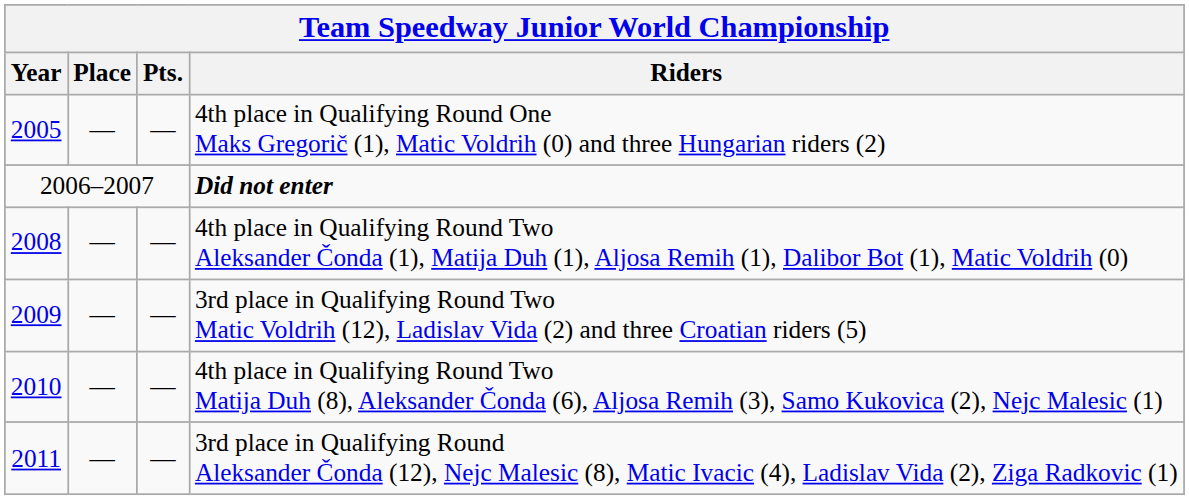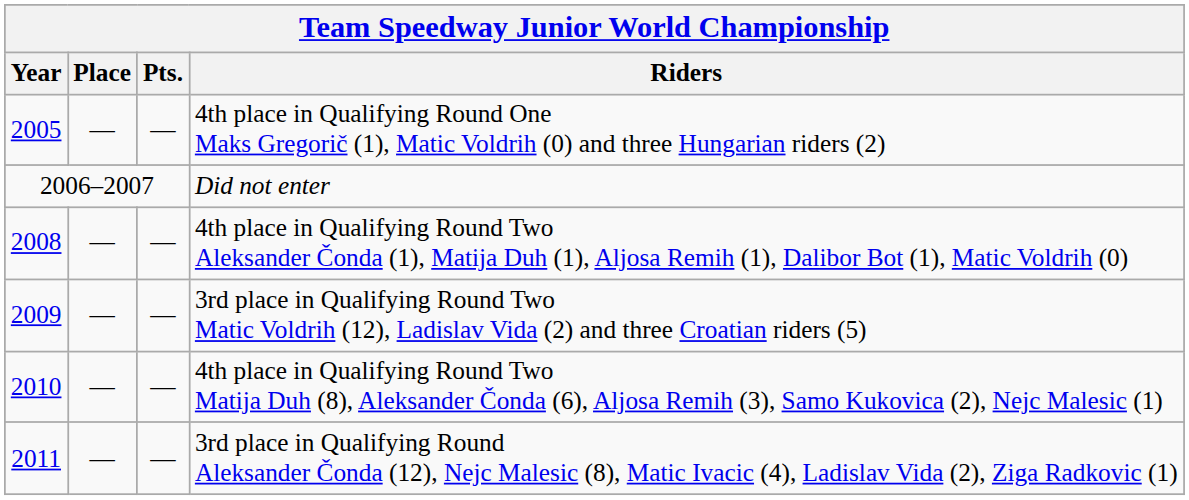Did not enter | Riders: bold -> normal
